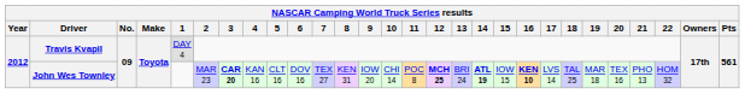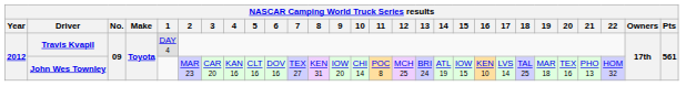John Wes Townley | 3: bold -> normal
John Wes Townley | 12: bold -> normal
John Wes Townley | 14: bold -> normal
John Wes Townley | 16: bold -> normal
